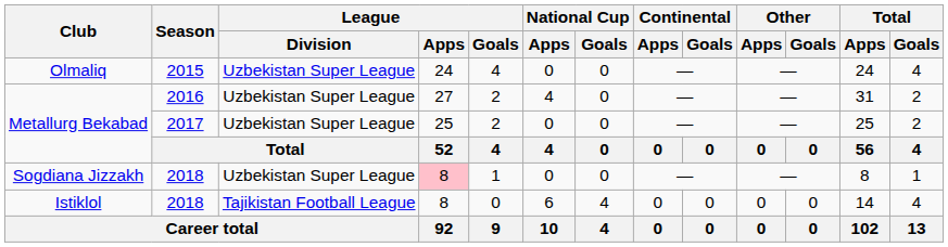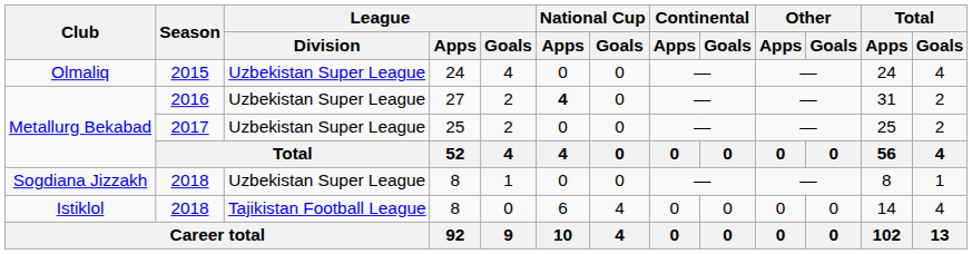Metallurg Bekabad / 2016 | National Cup / Apps: normal -> bold
Sogdiana Jizzakh | League / Apps: pink background -> no background
